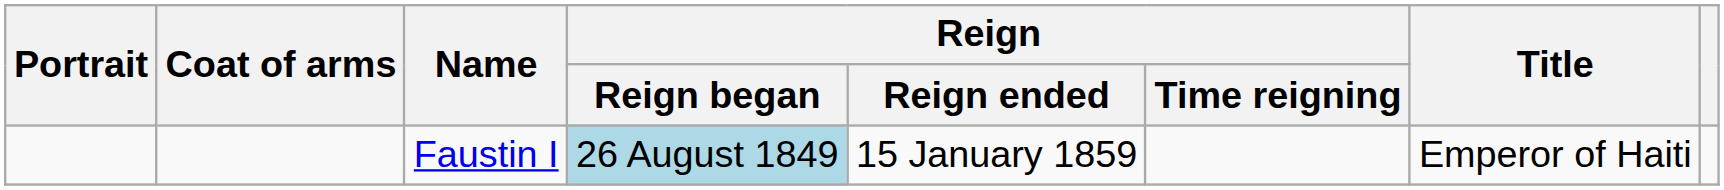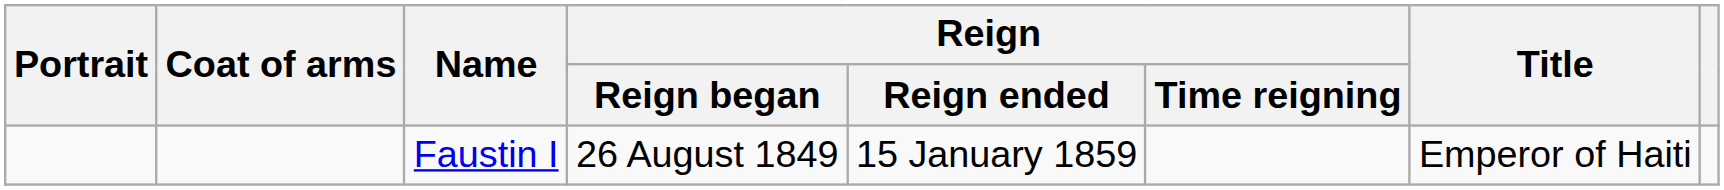Faustin I | Reign / Reign began: lightblue background -> no background
